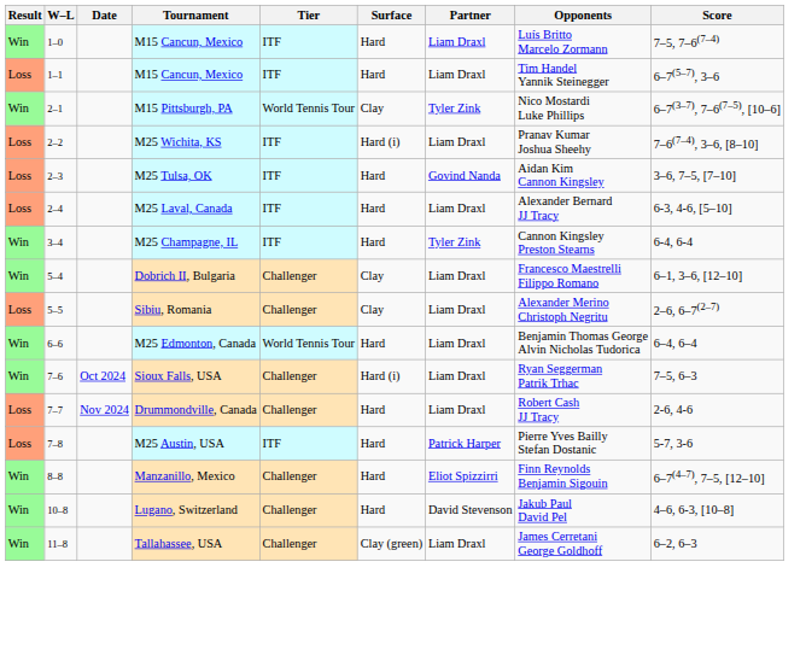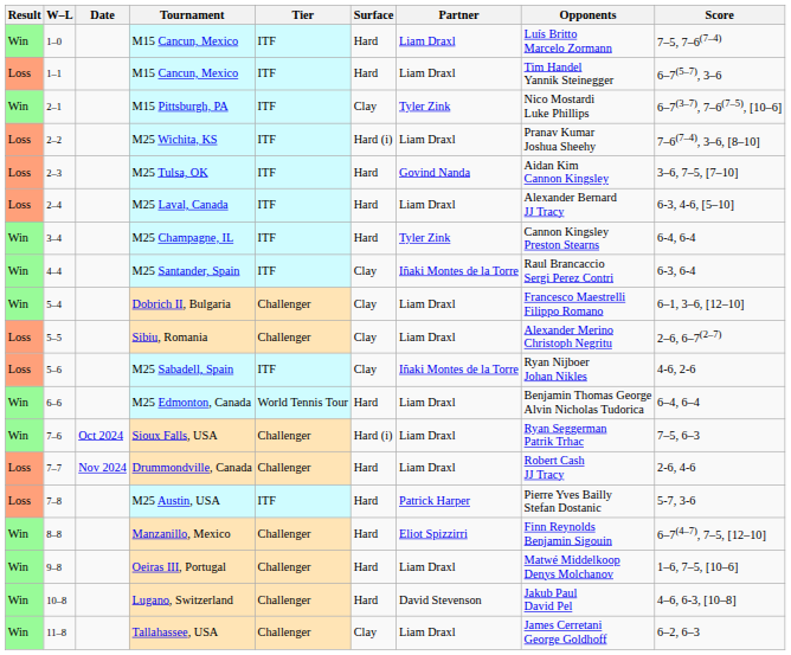M15 Pittsburgh, PA | Tier: World Tennis Tour -> ITF
+ row: Win | 4–4 | M25 Santander, Spain | ITF | Clay | Iñaki Montes de la Torre | Raul Brancaccio Sergi Perez Contri | 6-3, 6-4
+ row: Loss | 5–6 | M25 Sabadell, Spain | ITF | Clay | Iñaki Montes de la Torre | Ryan Nijboer Johan Nikles | 4-6, 2-6
+ row: Win | 9–8 | Oeiras III, Portugal | Challenger | Hard | Liam Draxl | Matwé Middelkoop Denys Molchanov | 1–6, 7–5, [10–6]
Tallahassee, USA | Surface: Clay (green) -> Clay
